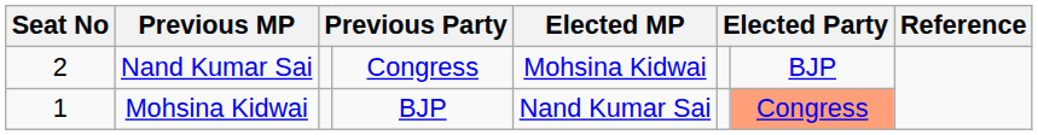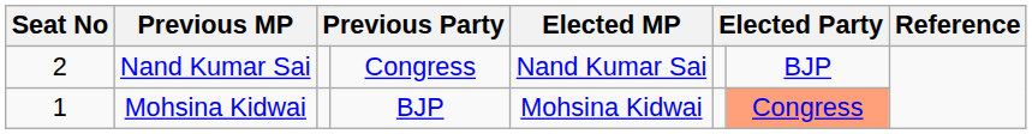row 2 | Elected MP: Mohsina Kidwai -> Nand Kumar Sai
row 3 | Elected MP: Nand Kumar Sai -> Mohsina Kidwai
